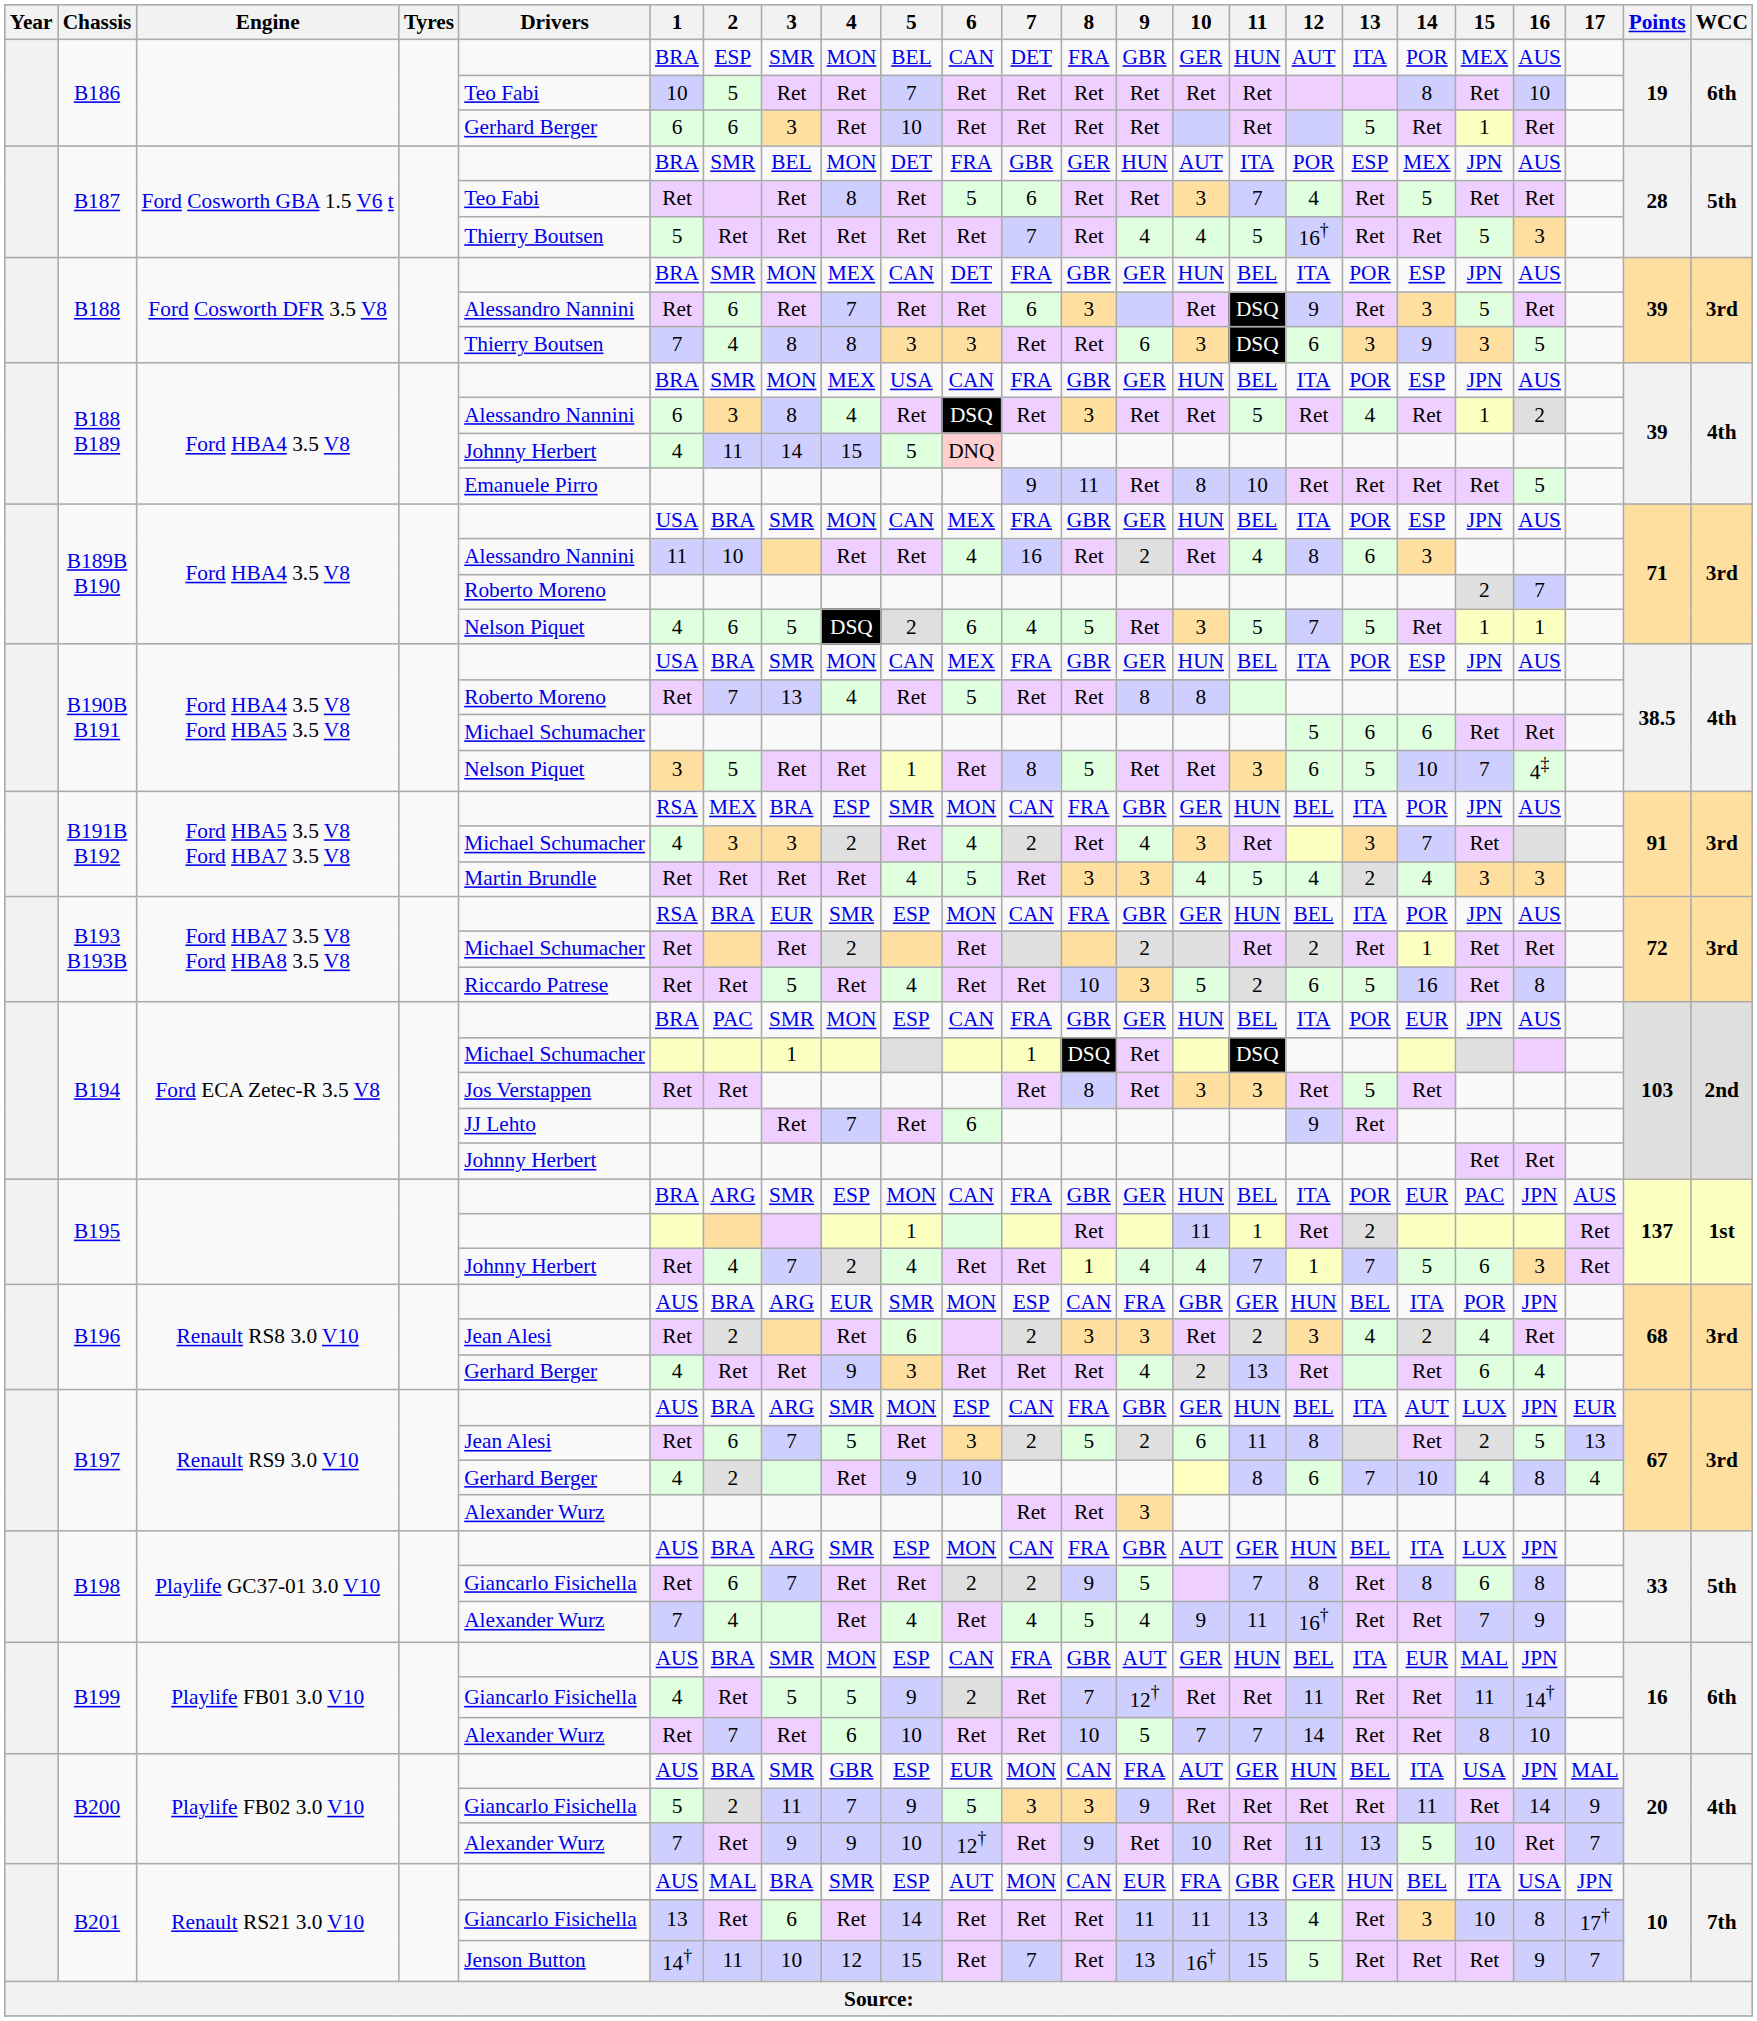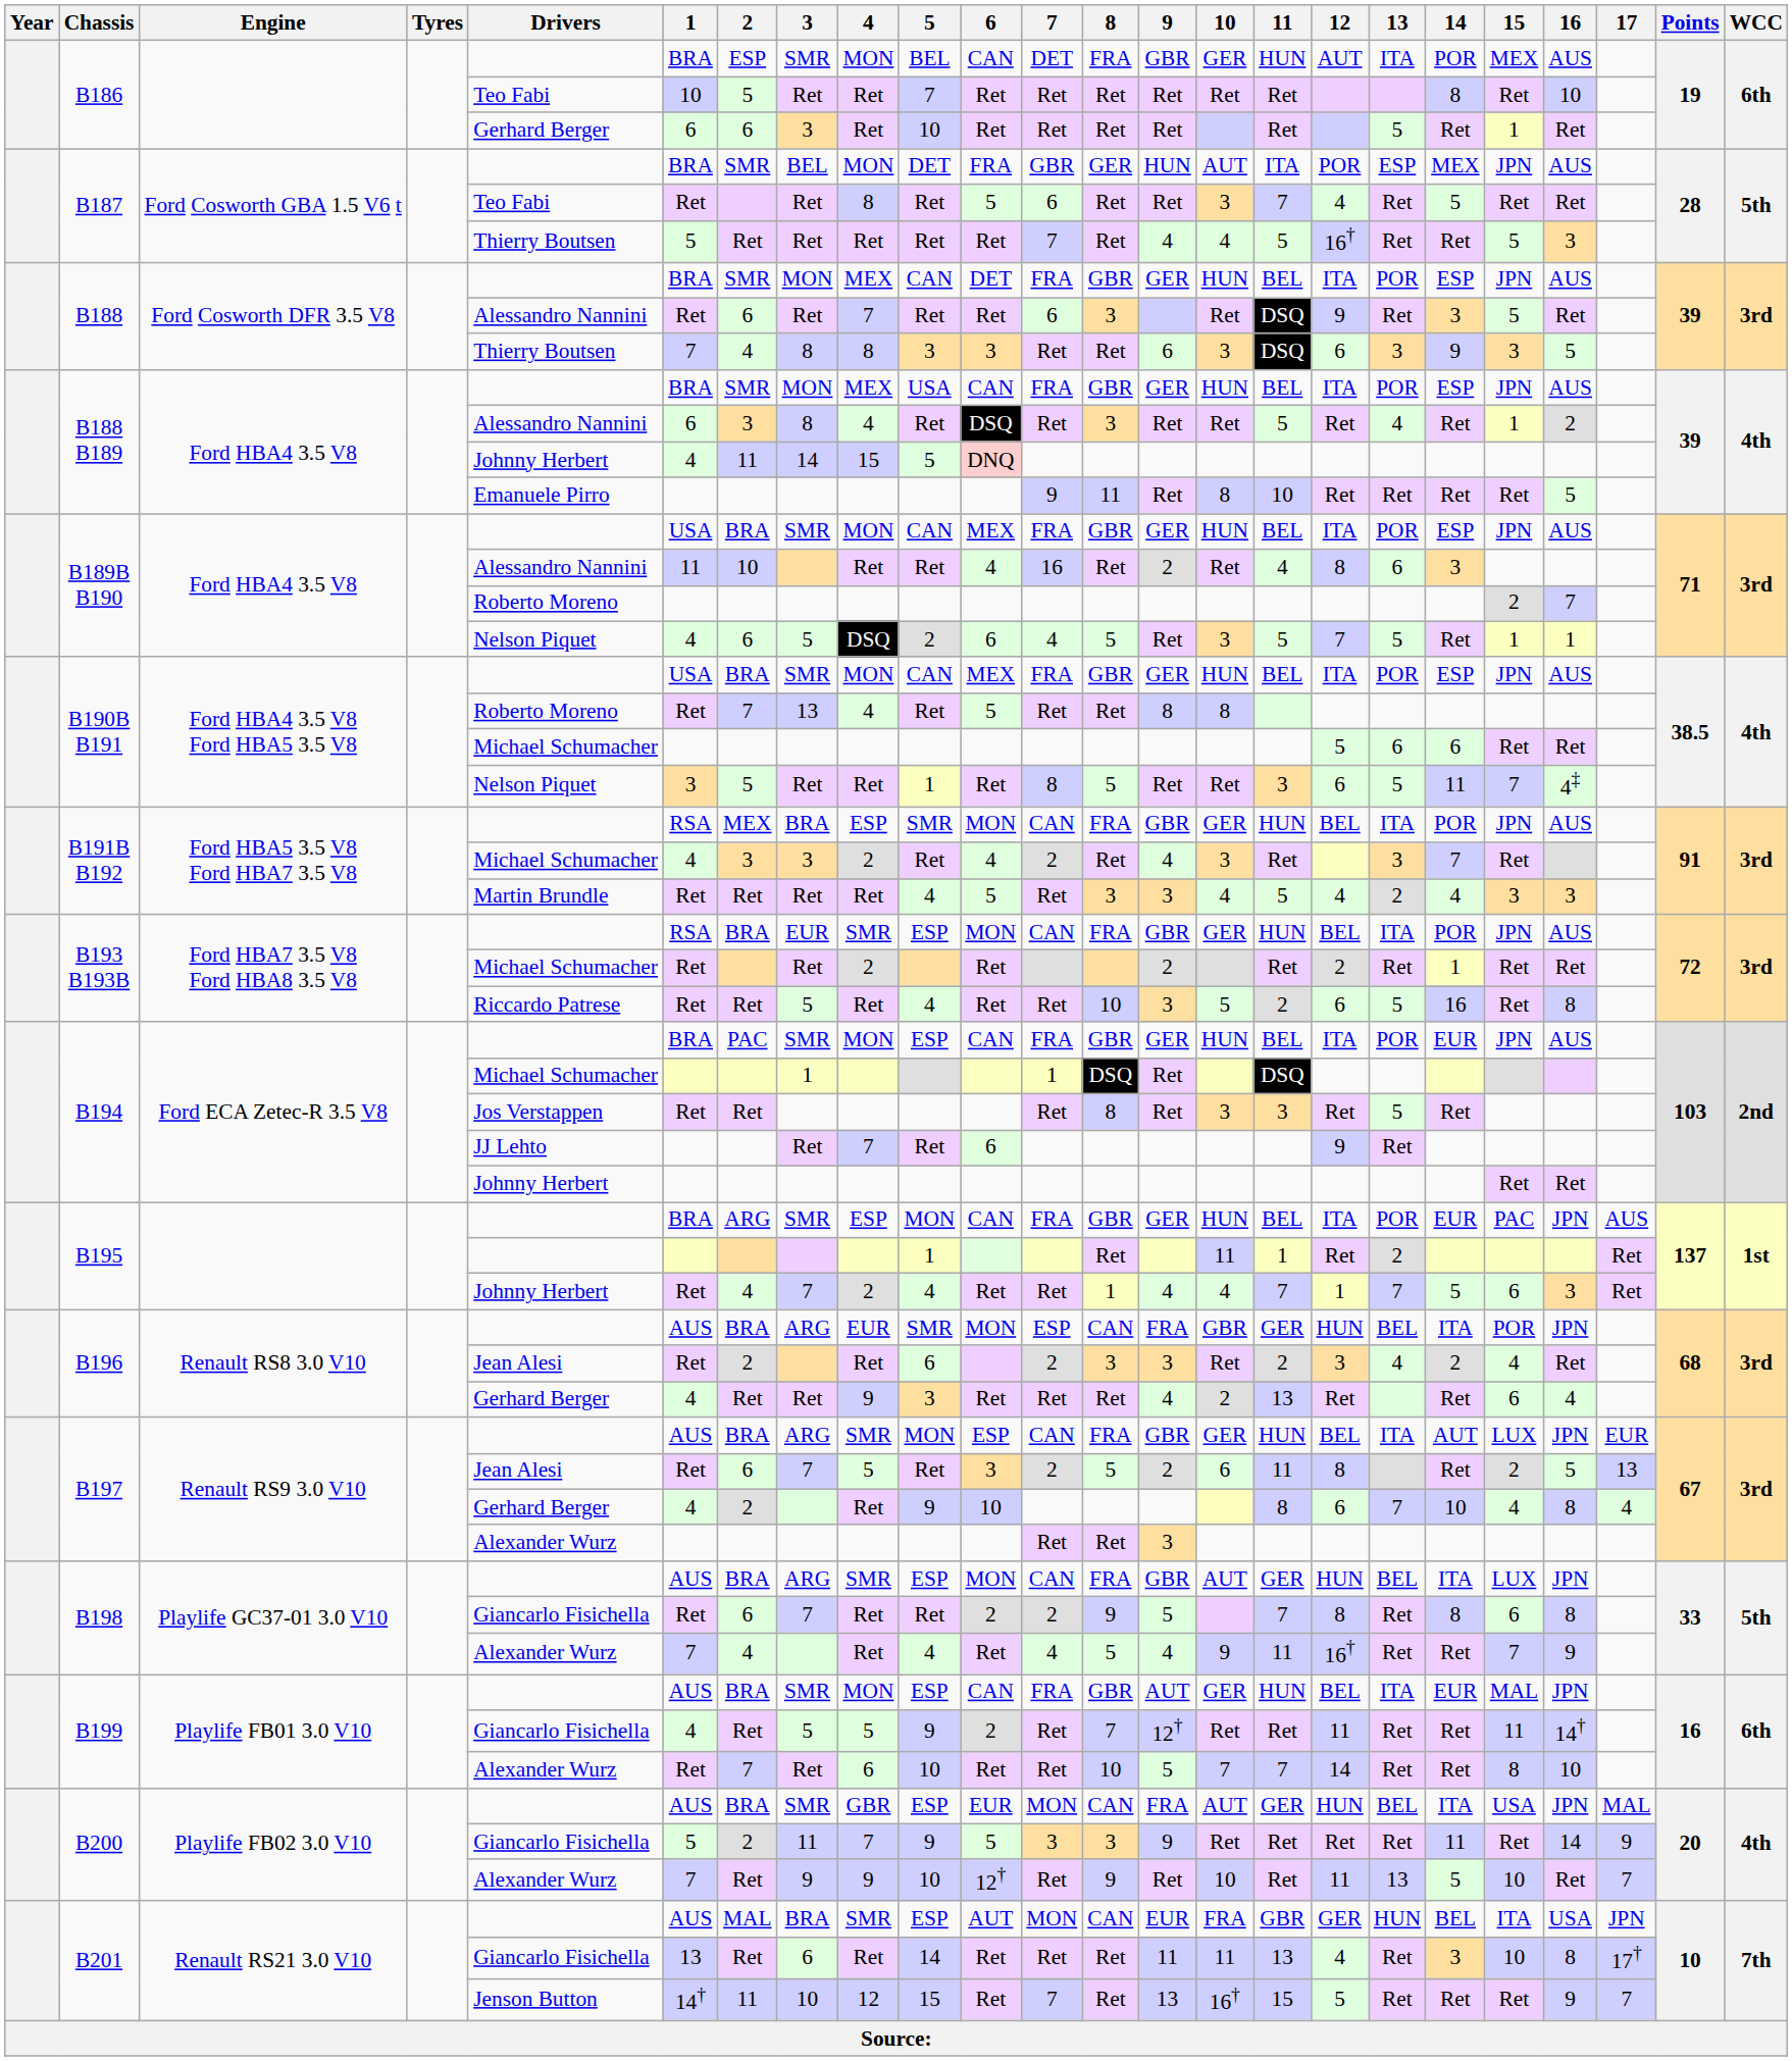row 22 | 14: 10 -> 11
